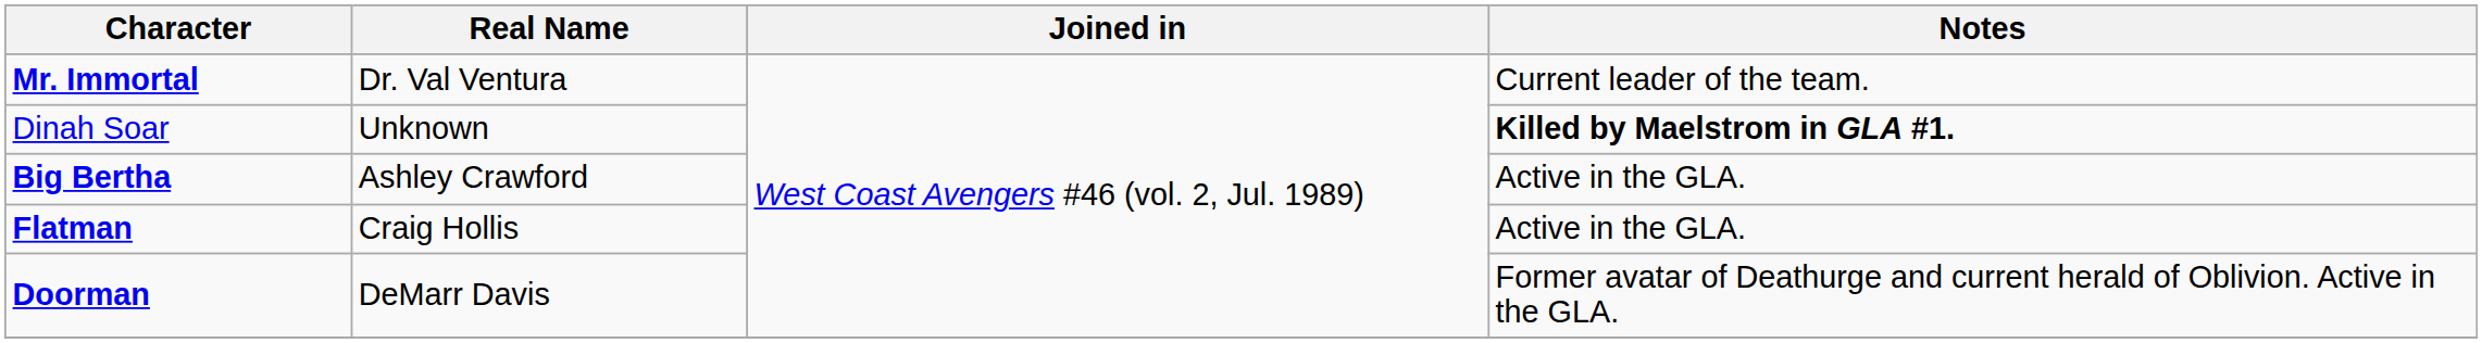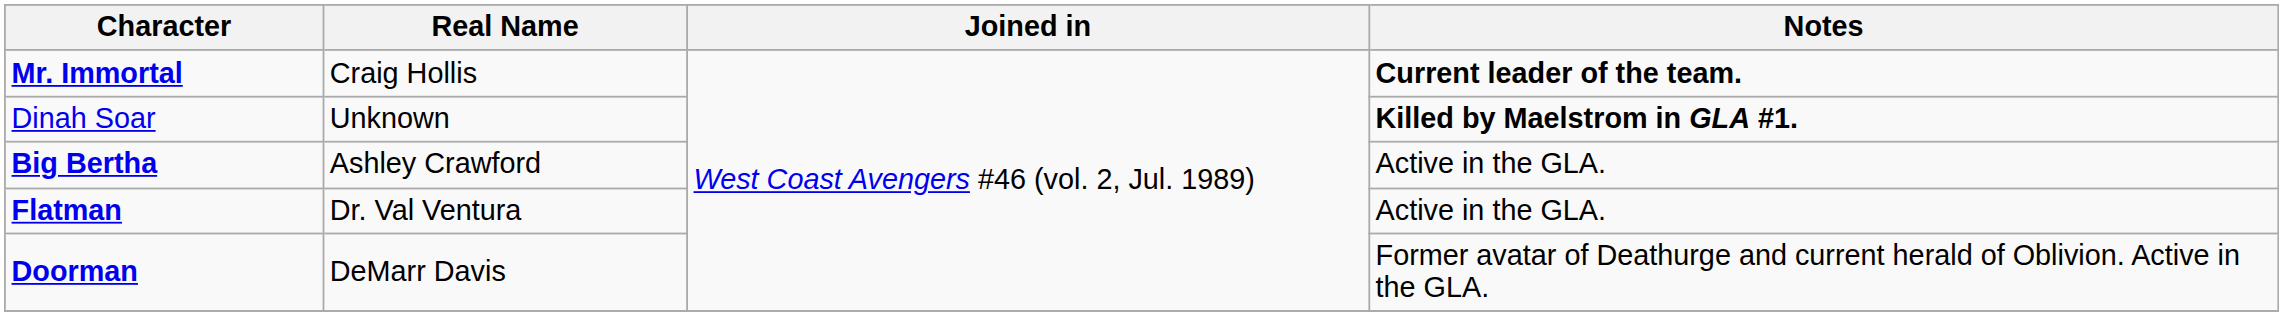Mr. Immortal | Real Name: Dr. Val Ventura -> Craig Hollis
Mr. Immortal | Notes: normal -> bold
Flatman | Real Name: Craig Hollis -> Dr. Val Ventura
